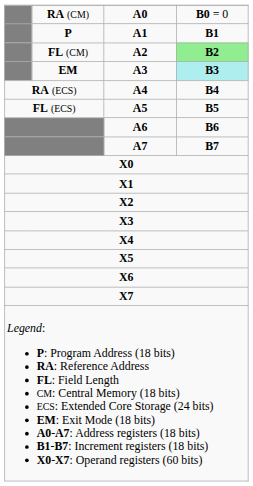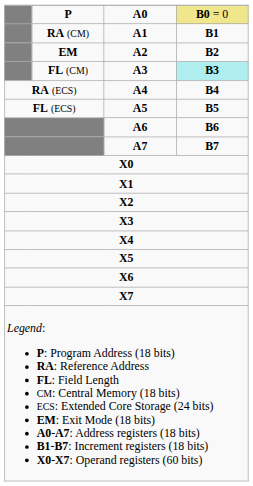A0 | column 2: RA (CM) -> P
A0 | column 4: no background -> khaki background
A1 | column 2: P -> RA (CM)
A2 | column 2: FL (CM) -> EM
A2 | column 4: lightgreen background -> no background
A3 | column 2: EM -> FL (CM)
